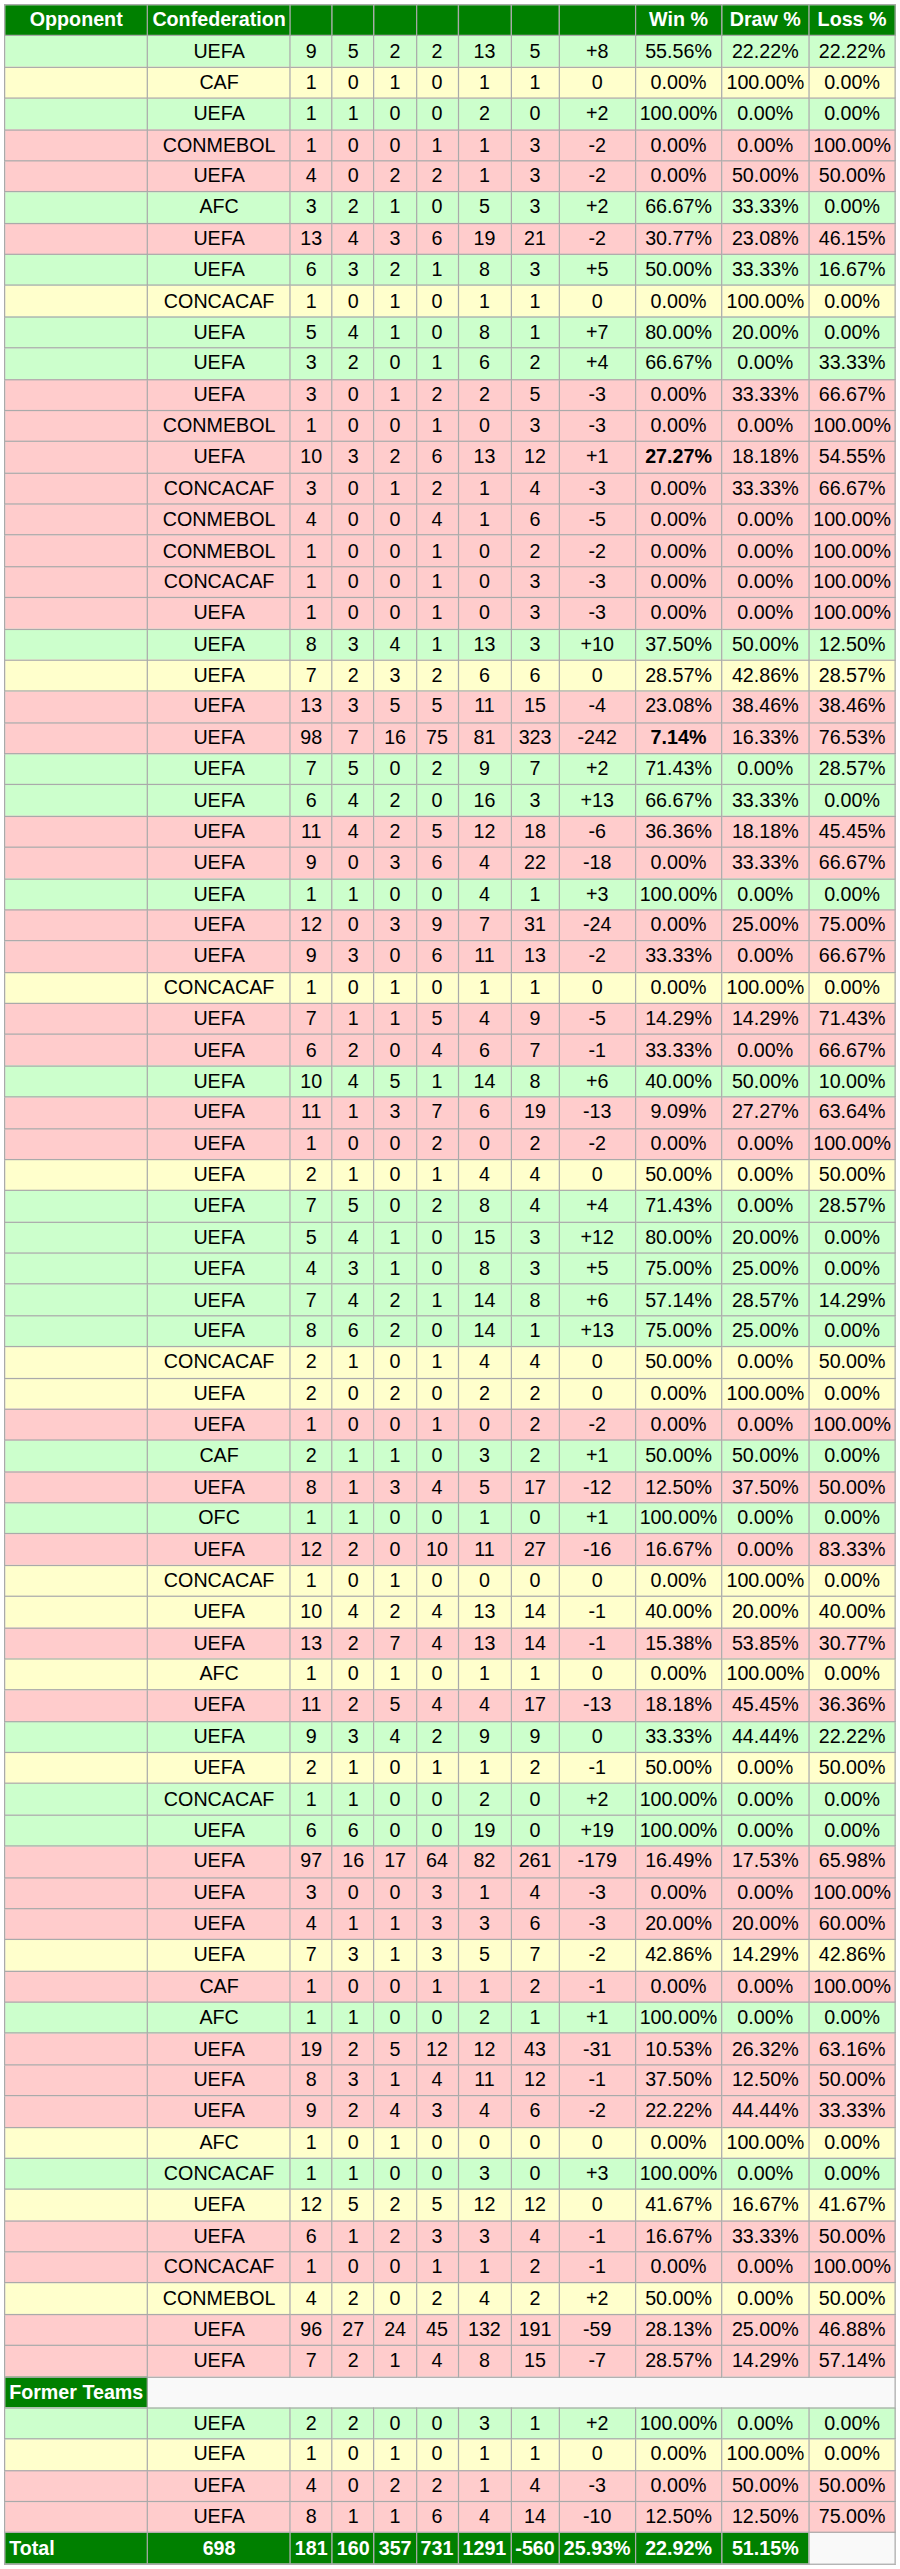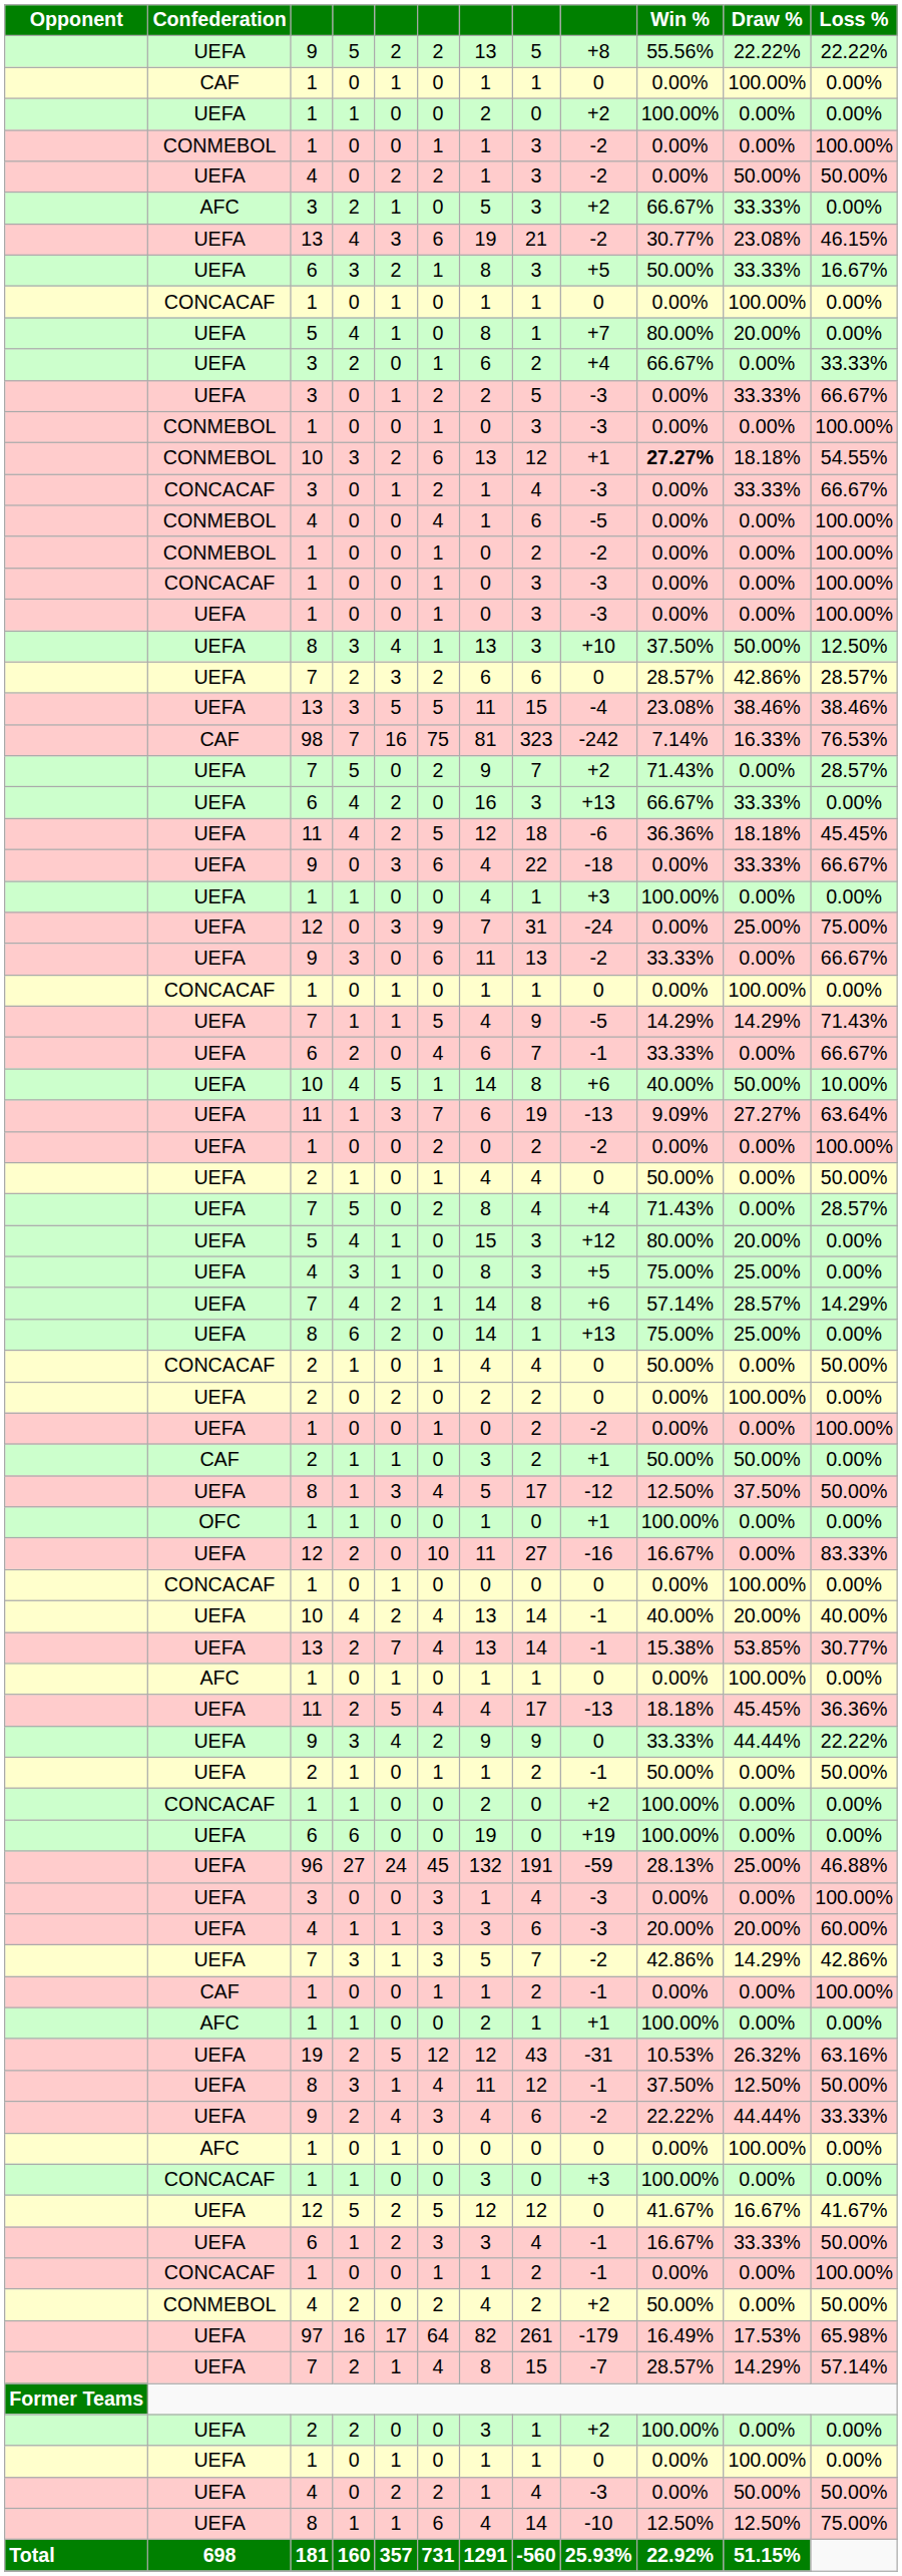10 / 3 | Confederation: UEFA -> CONMEBOL
98 | Confederation: UEFA -> CAF
98 | Win %: bold -> normal
rows swapped: 97 <-> 96
